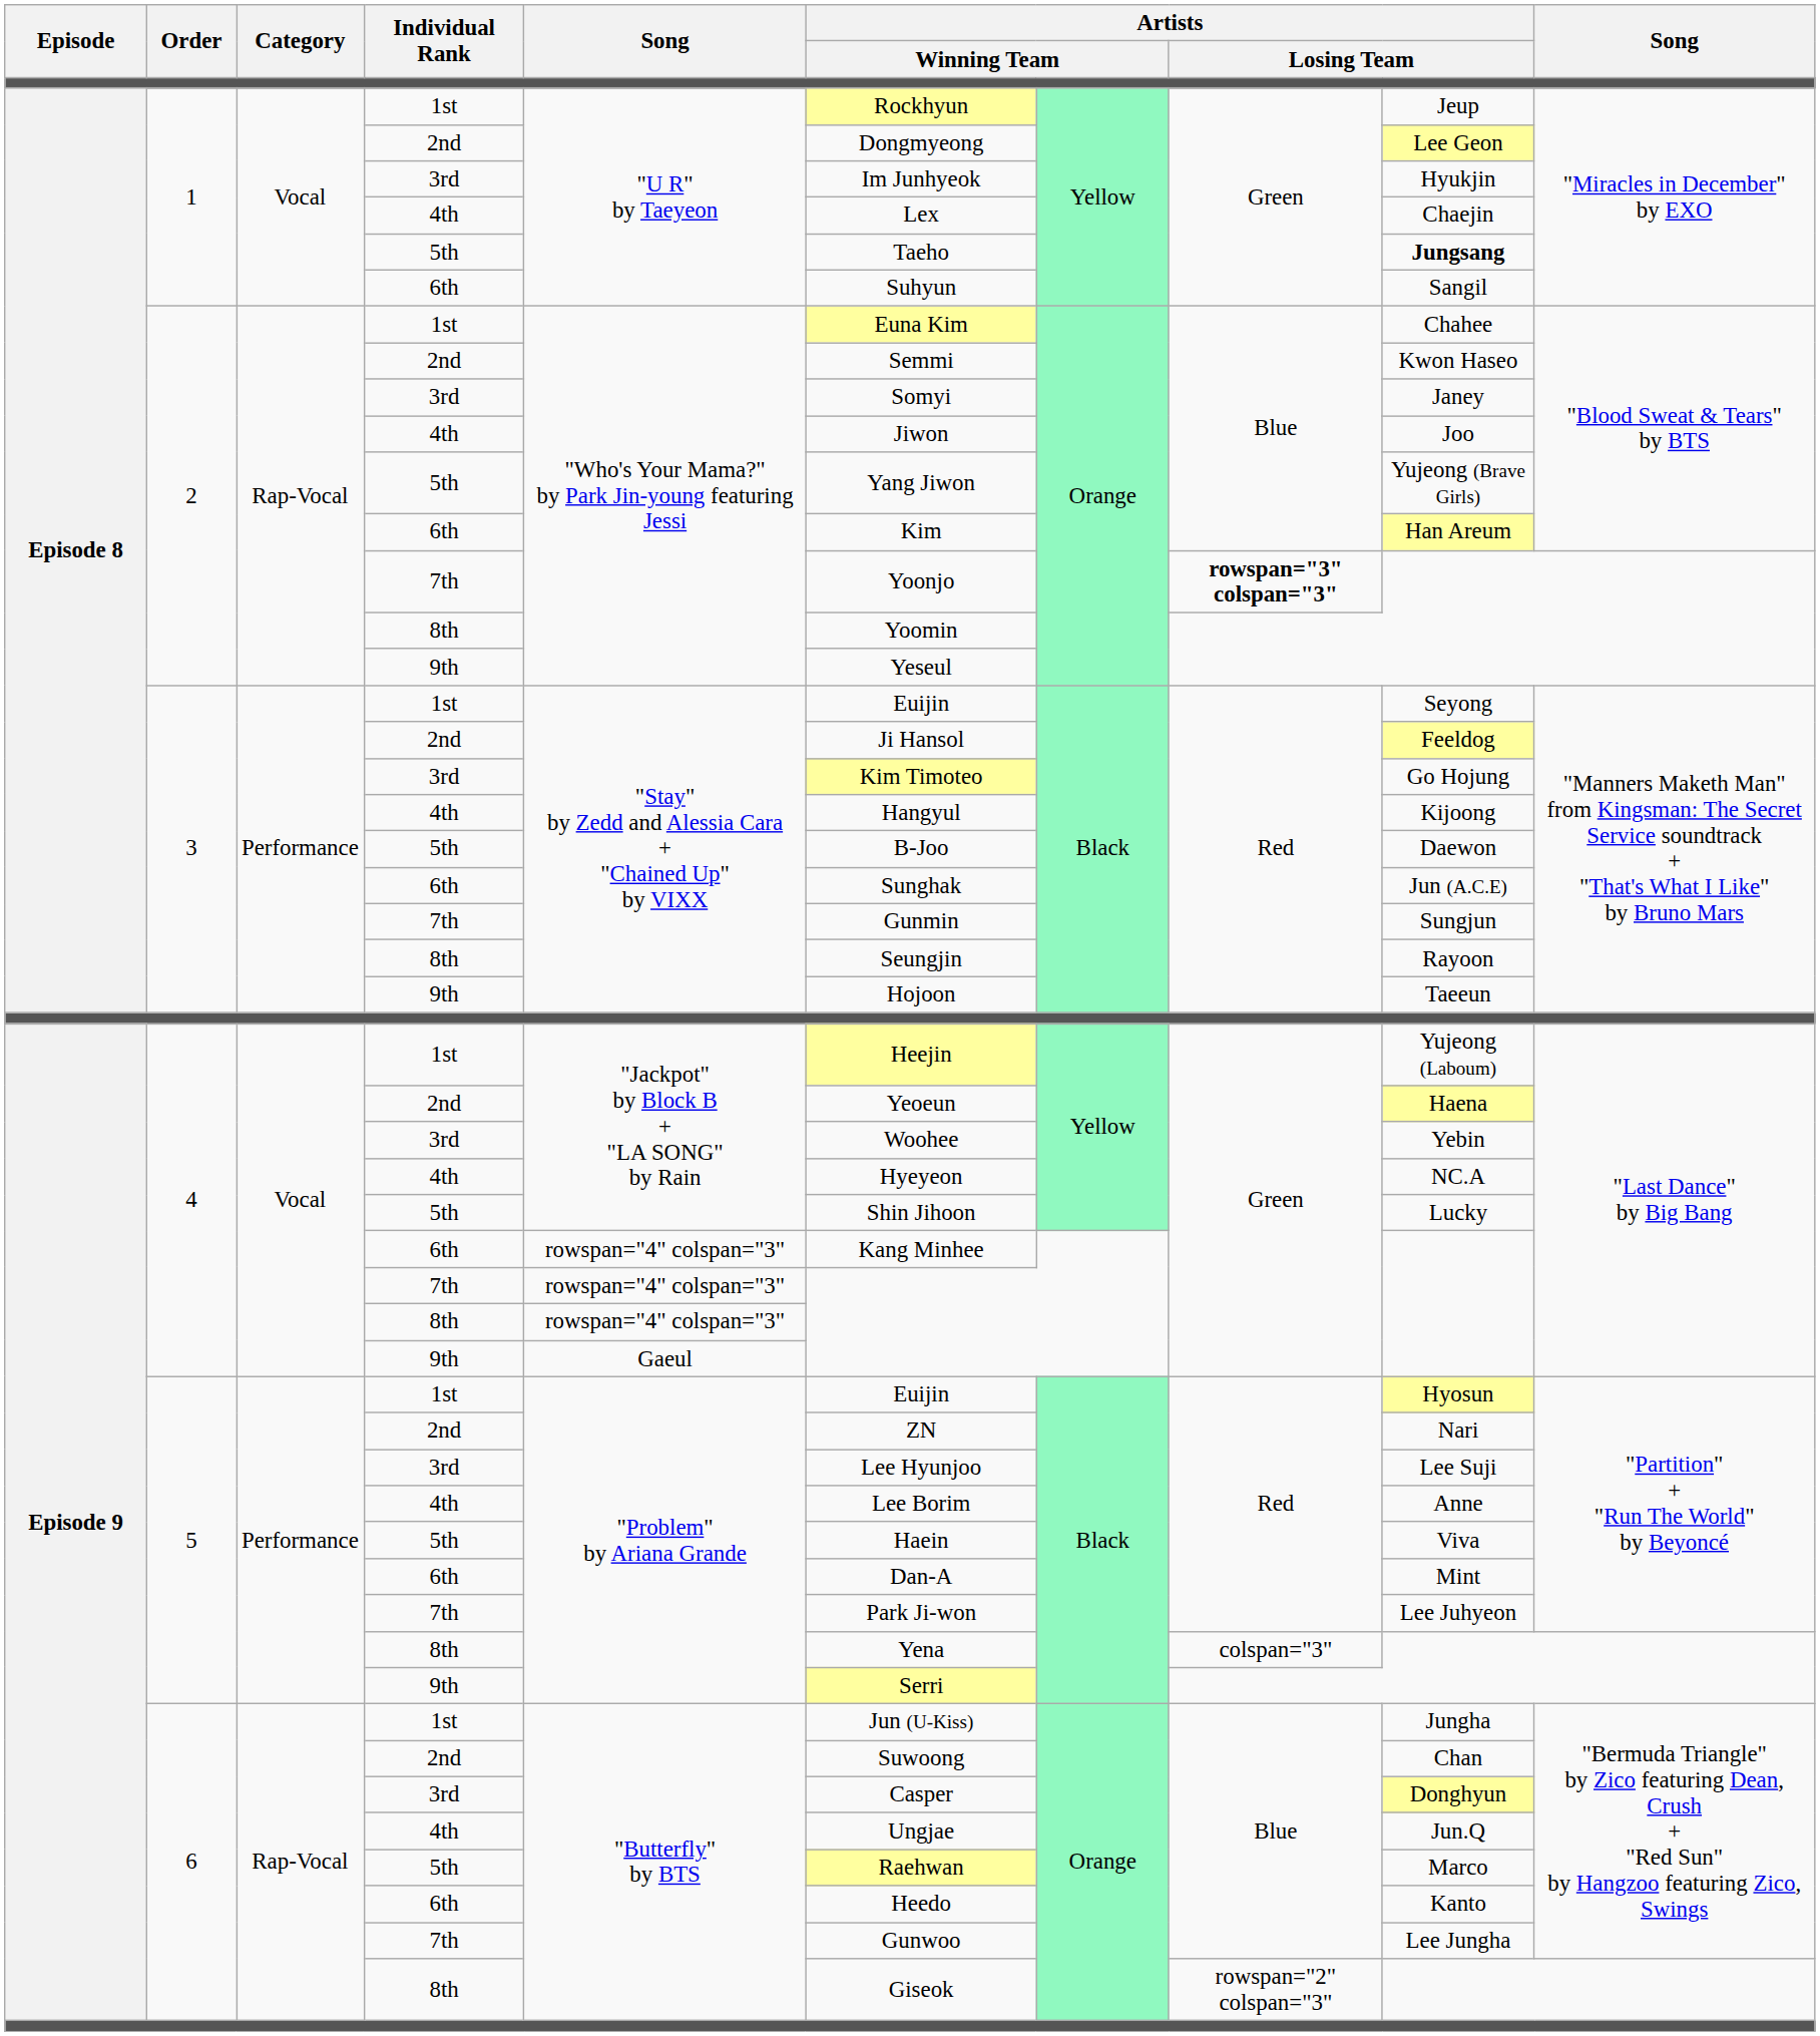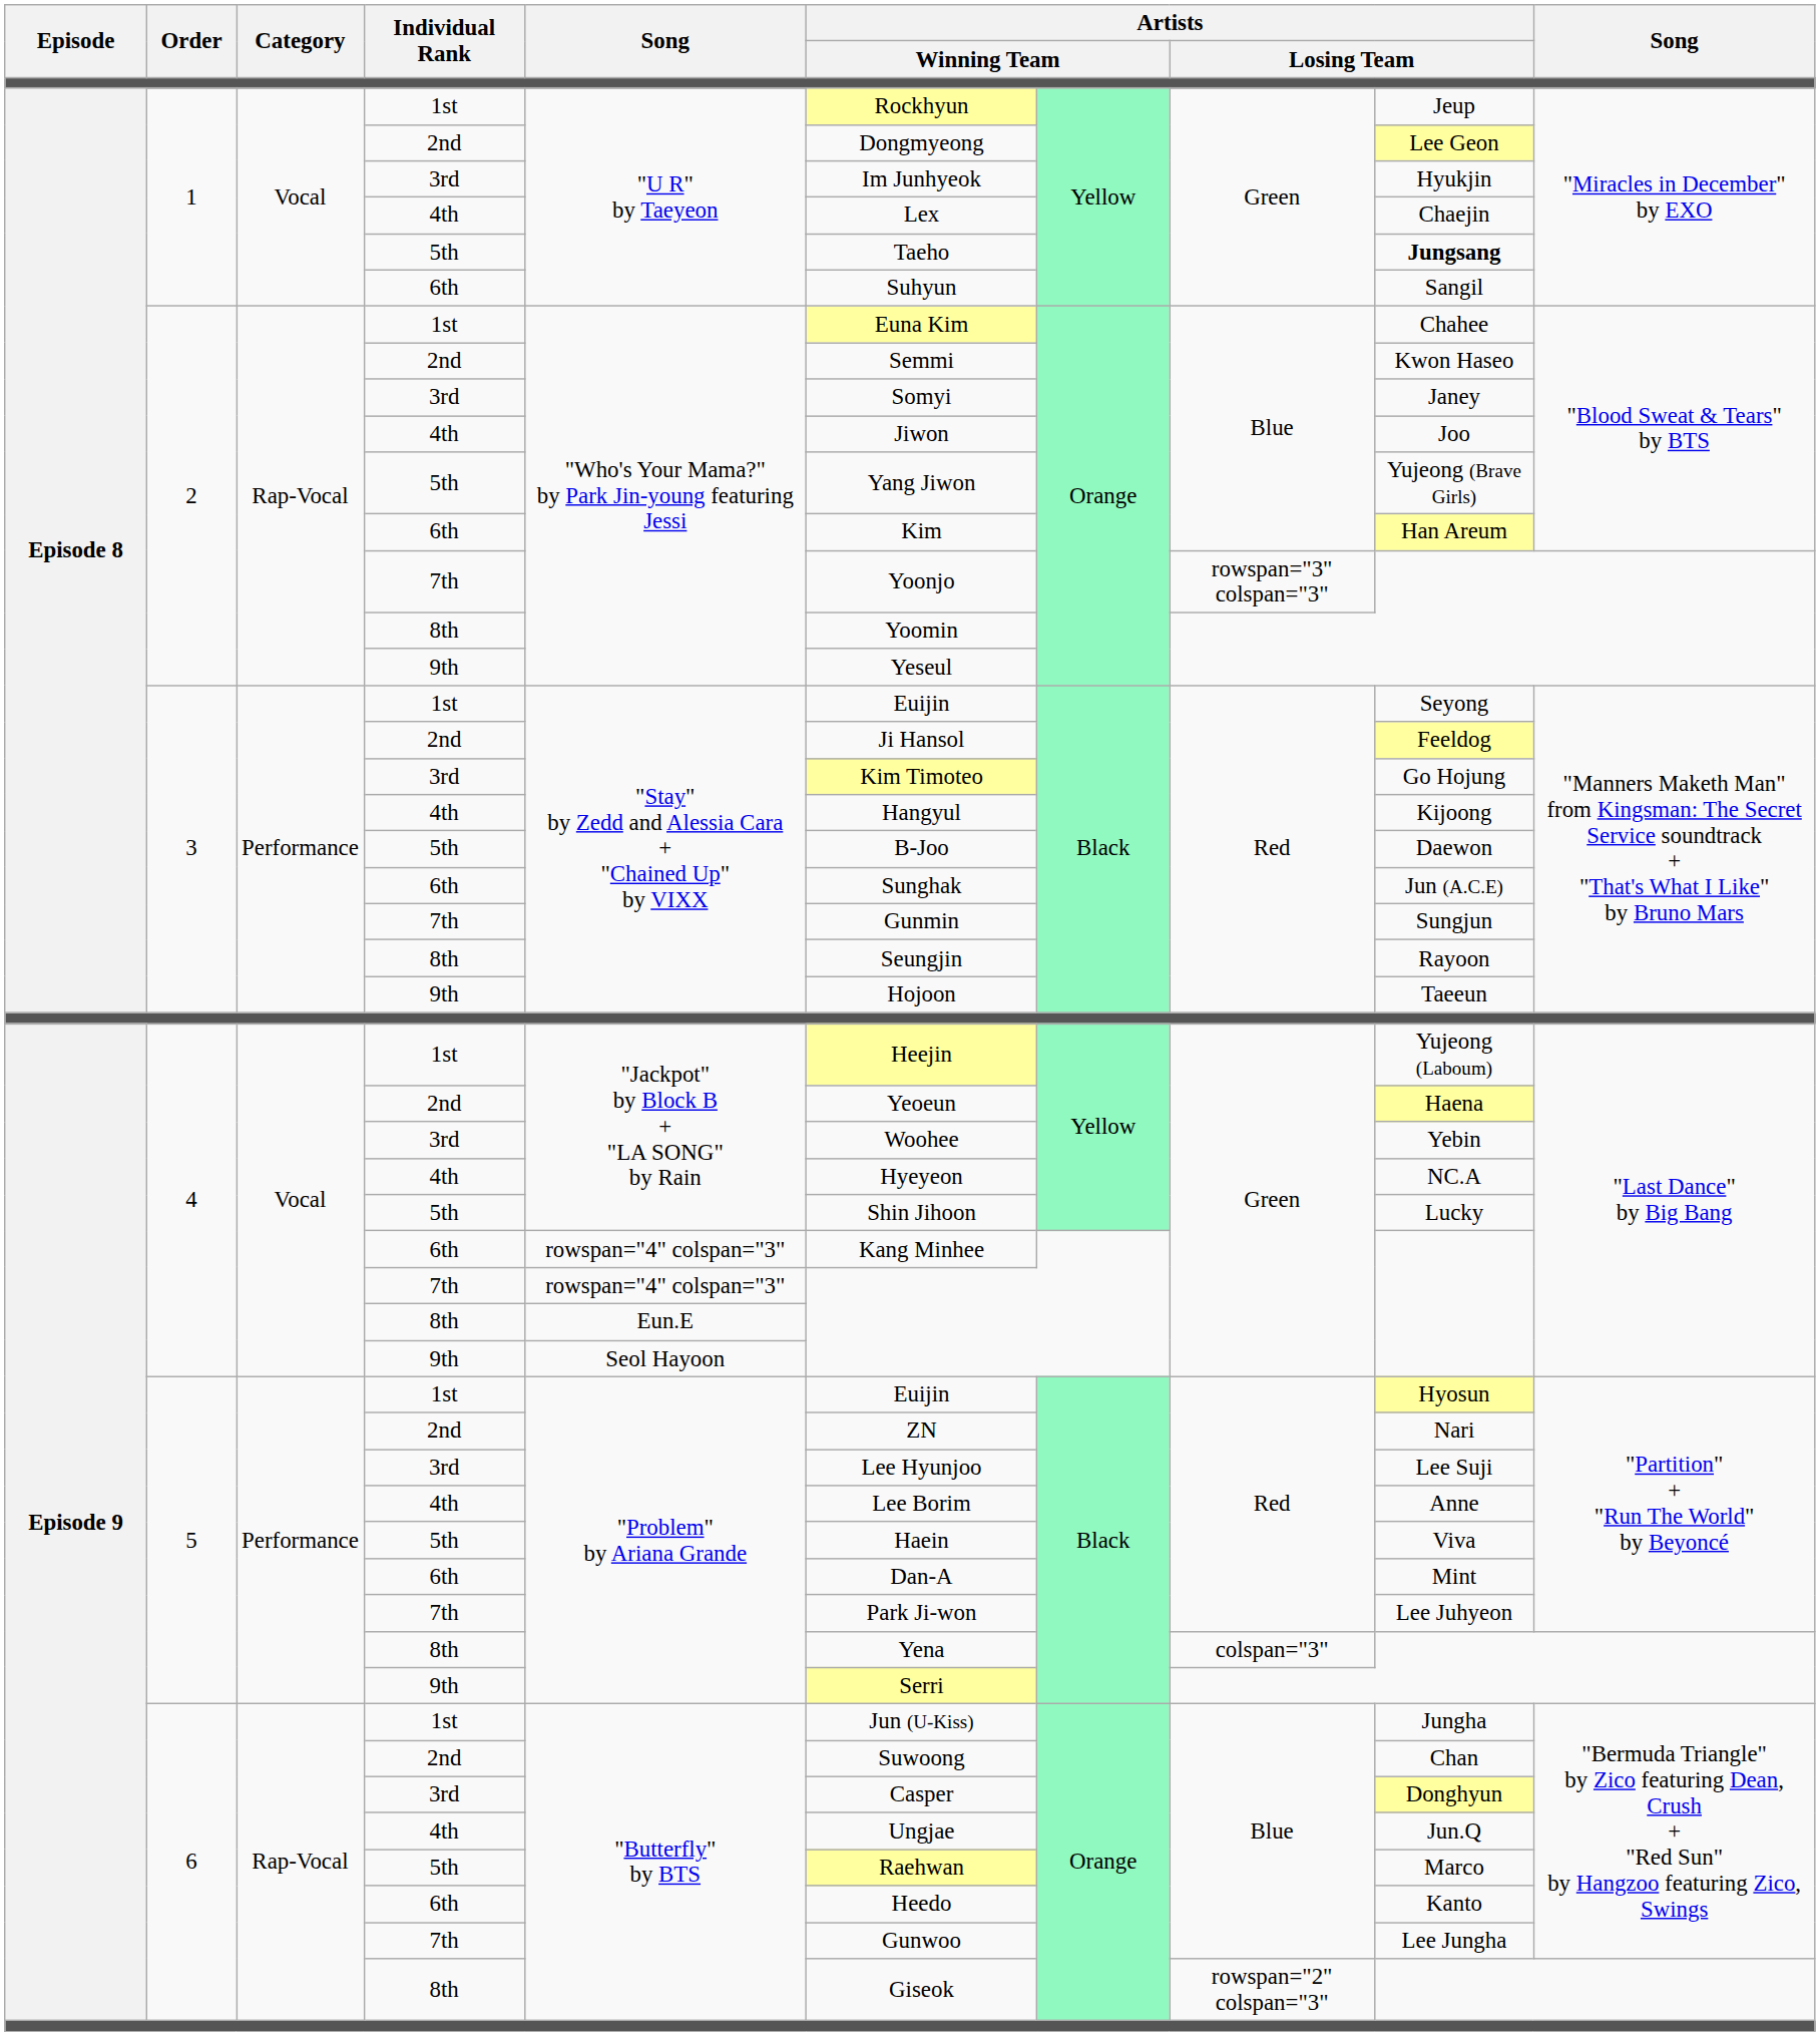2 / 7th | column 8: bold -> normal
4 / 8th | column 5: rowspan="4" colspan="3" -> Eun.E
4 / 9th | column 5: Gaeul -> Seol Hayoon
